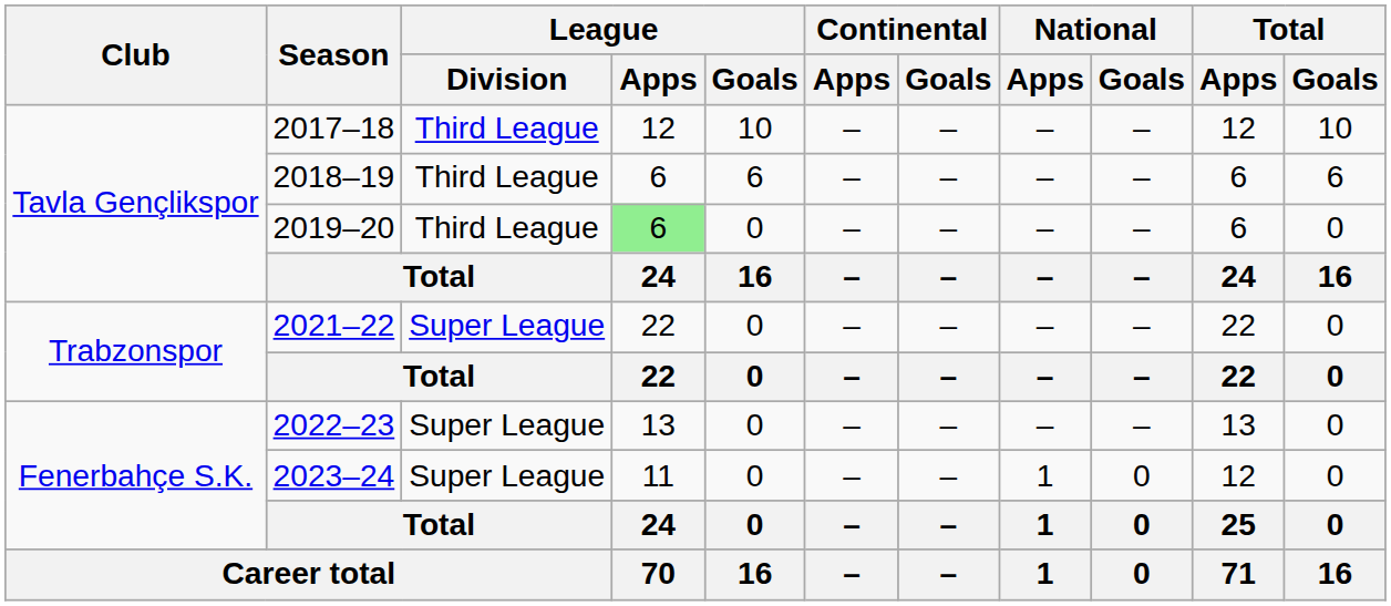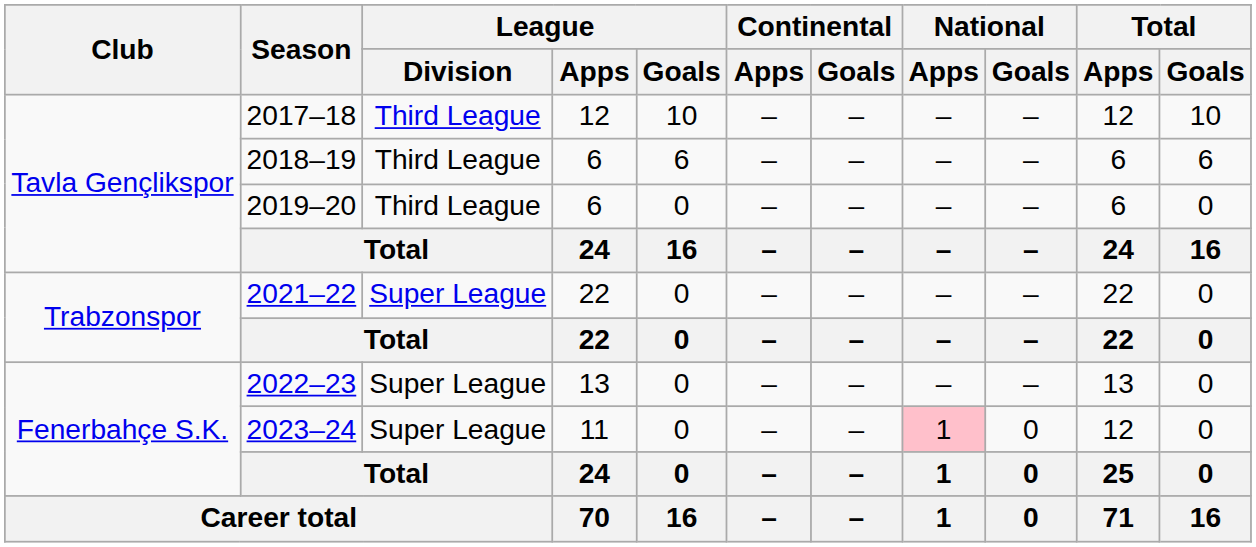2019–20 | League / Apps: lightgreen background -> no background
2023–24 | National / Apps: no background -> pink background
